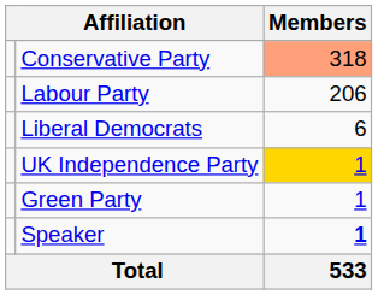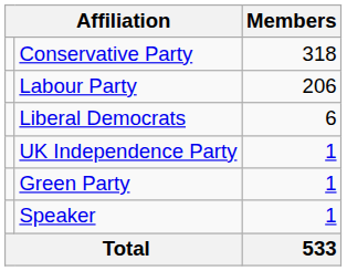Conservative Party | Members: lightsalmon background -> no background
UK Independence Party | Members: gold background -> no background
Speaker | Members: bold -> normal
